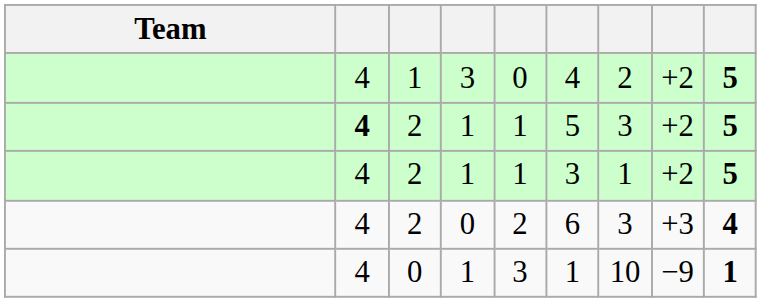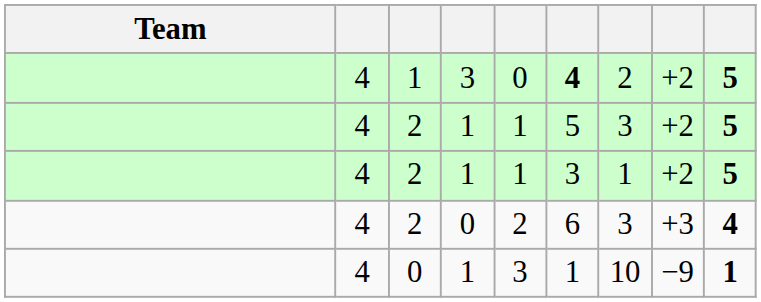row 2 | column 6: normal -> bold
row 3 | column 2: bold -> normal
